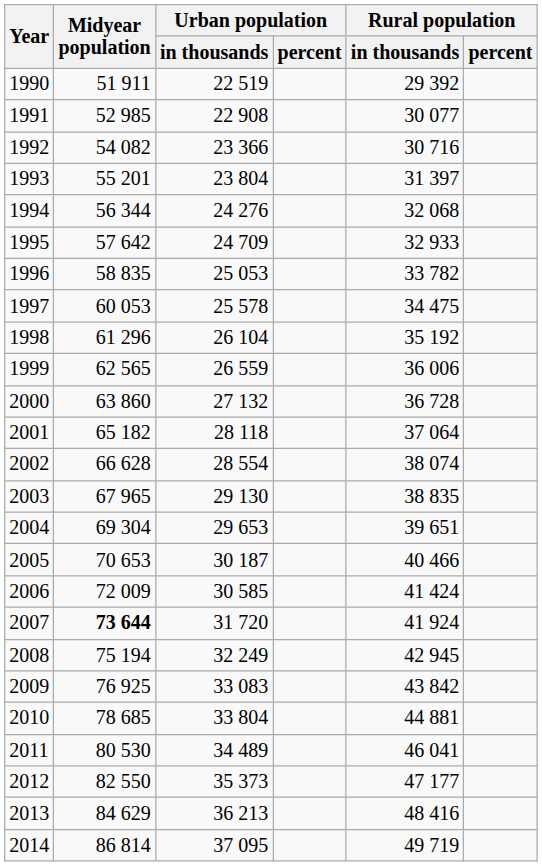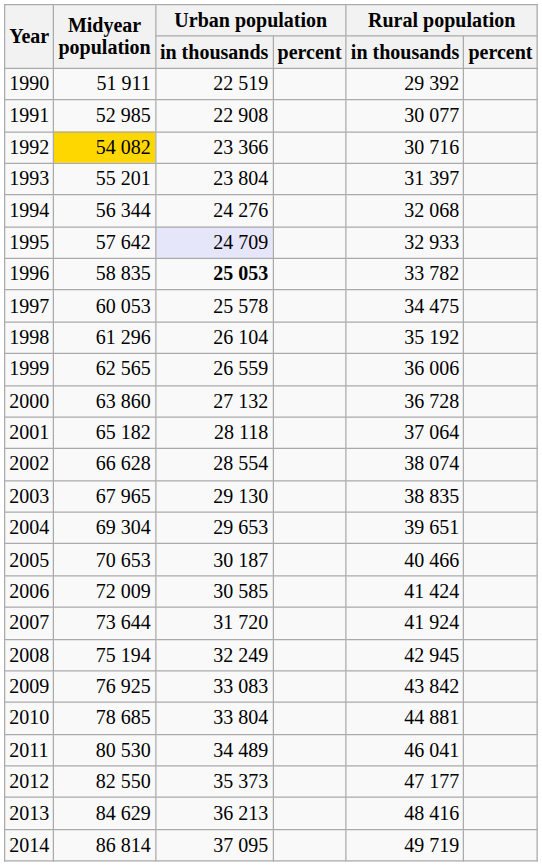1992 | Midyear population: no background -> gold background
1995 | Urban population / in thousands: no background -> lavender background
1996 | Urban population / in thousands: normal -> bold
2007 | Midyear population: bold -> normal
